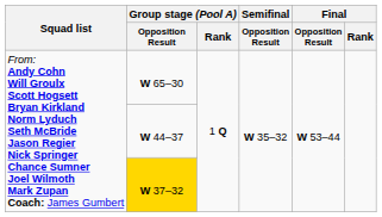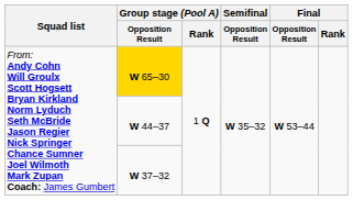W 65–30 | Group stage (Pool A) / Opposition Result: no background -> gold background
W 37–32 | Group stage (Pool A) / Opposition Result: gold background -> no background
